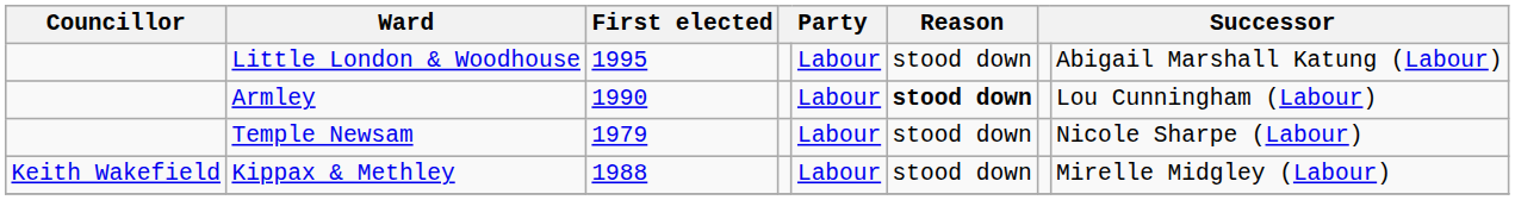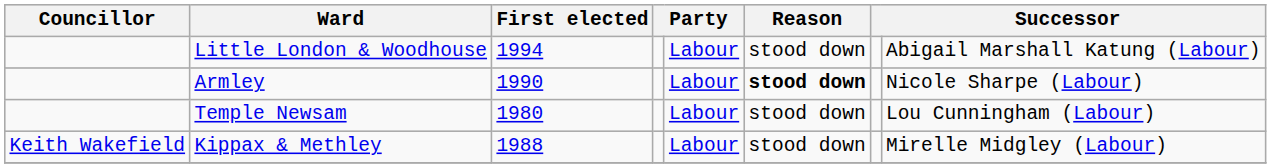Little London & Woodhouse | First elected: 1995 -> 1994
Armley | column 8: Lou Cunningham (Labour) -> Nicole Sharpe (Labour)
Temple Newsam | First elected: 1979 -> 1980
Temple Newsam | column 8: Nicole Sharpe (Labour) -> Lou Cunningham (Labour)
